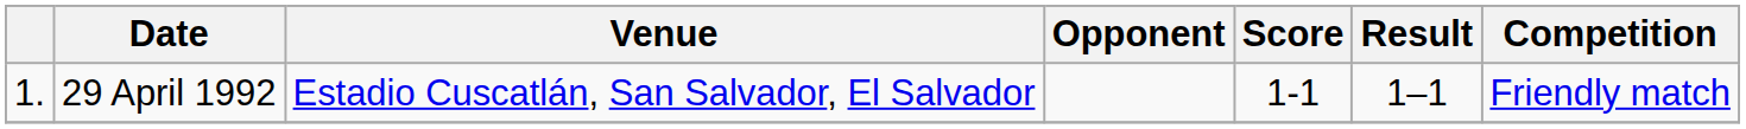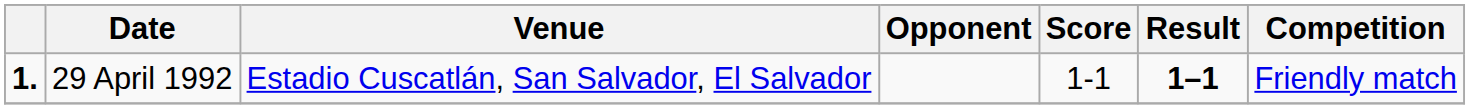29 April 1992 | column 1: normal -> bold
29 April 1992 | Result: normal -> bold
